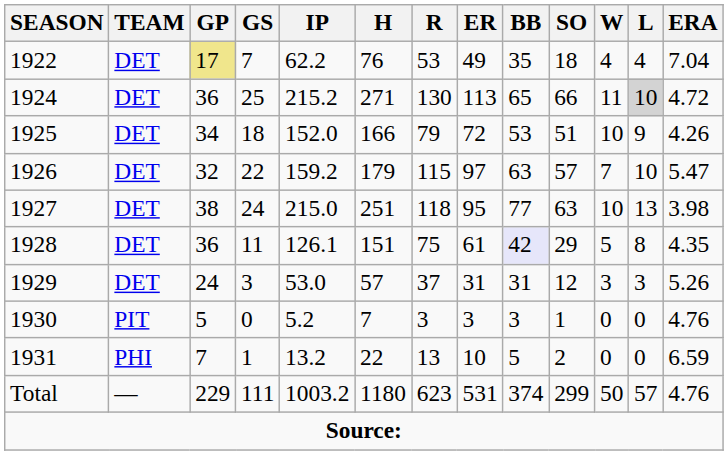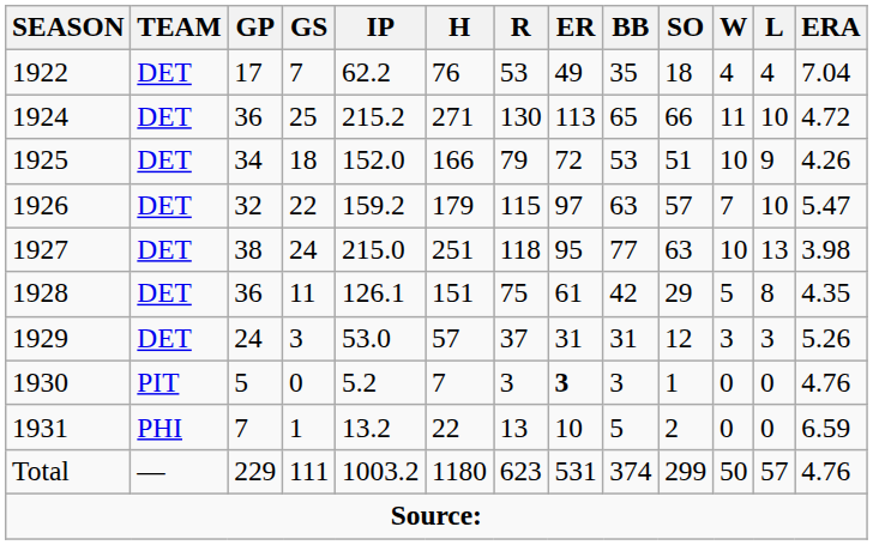1922 | GP: khaki background -> no background
1924 | L: lightgrey background -> no background
1928 | BB: lavender background -> no background
1930 | ER: normal -> bold
